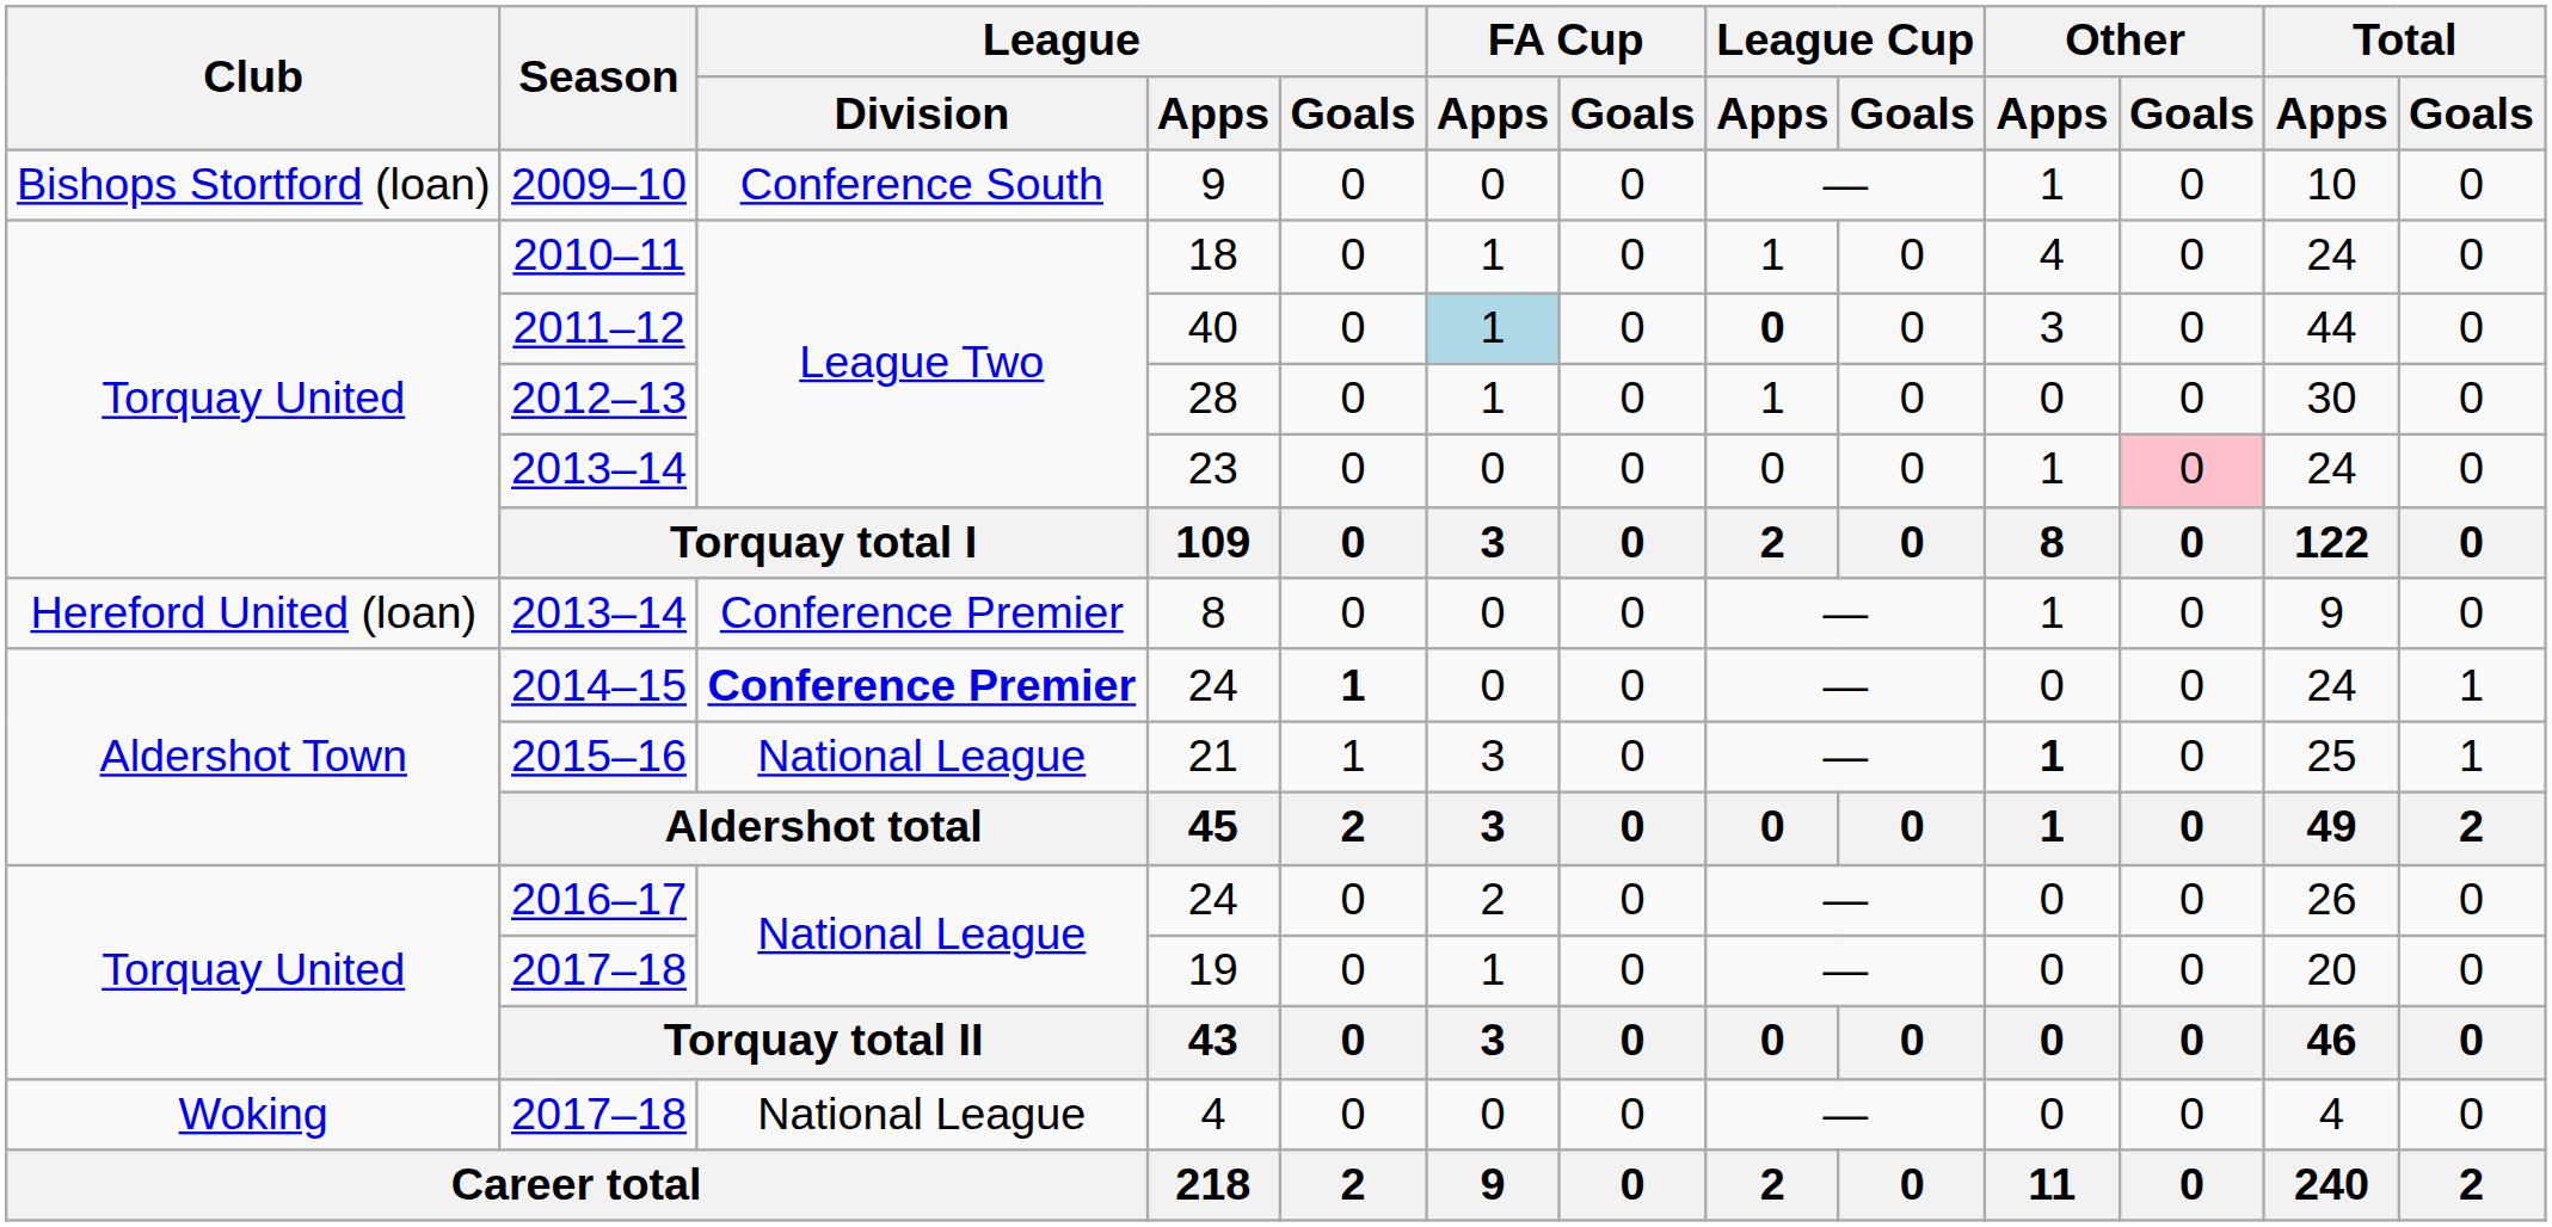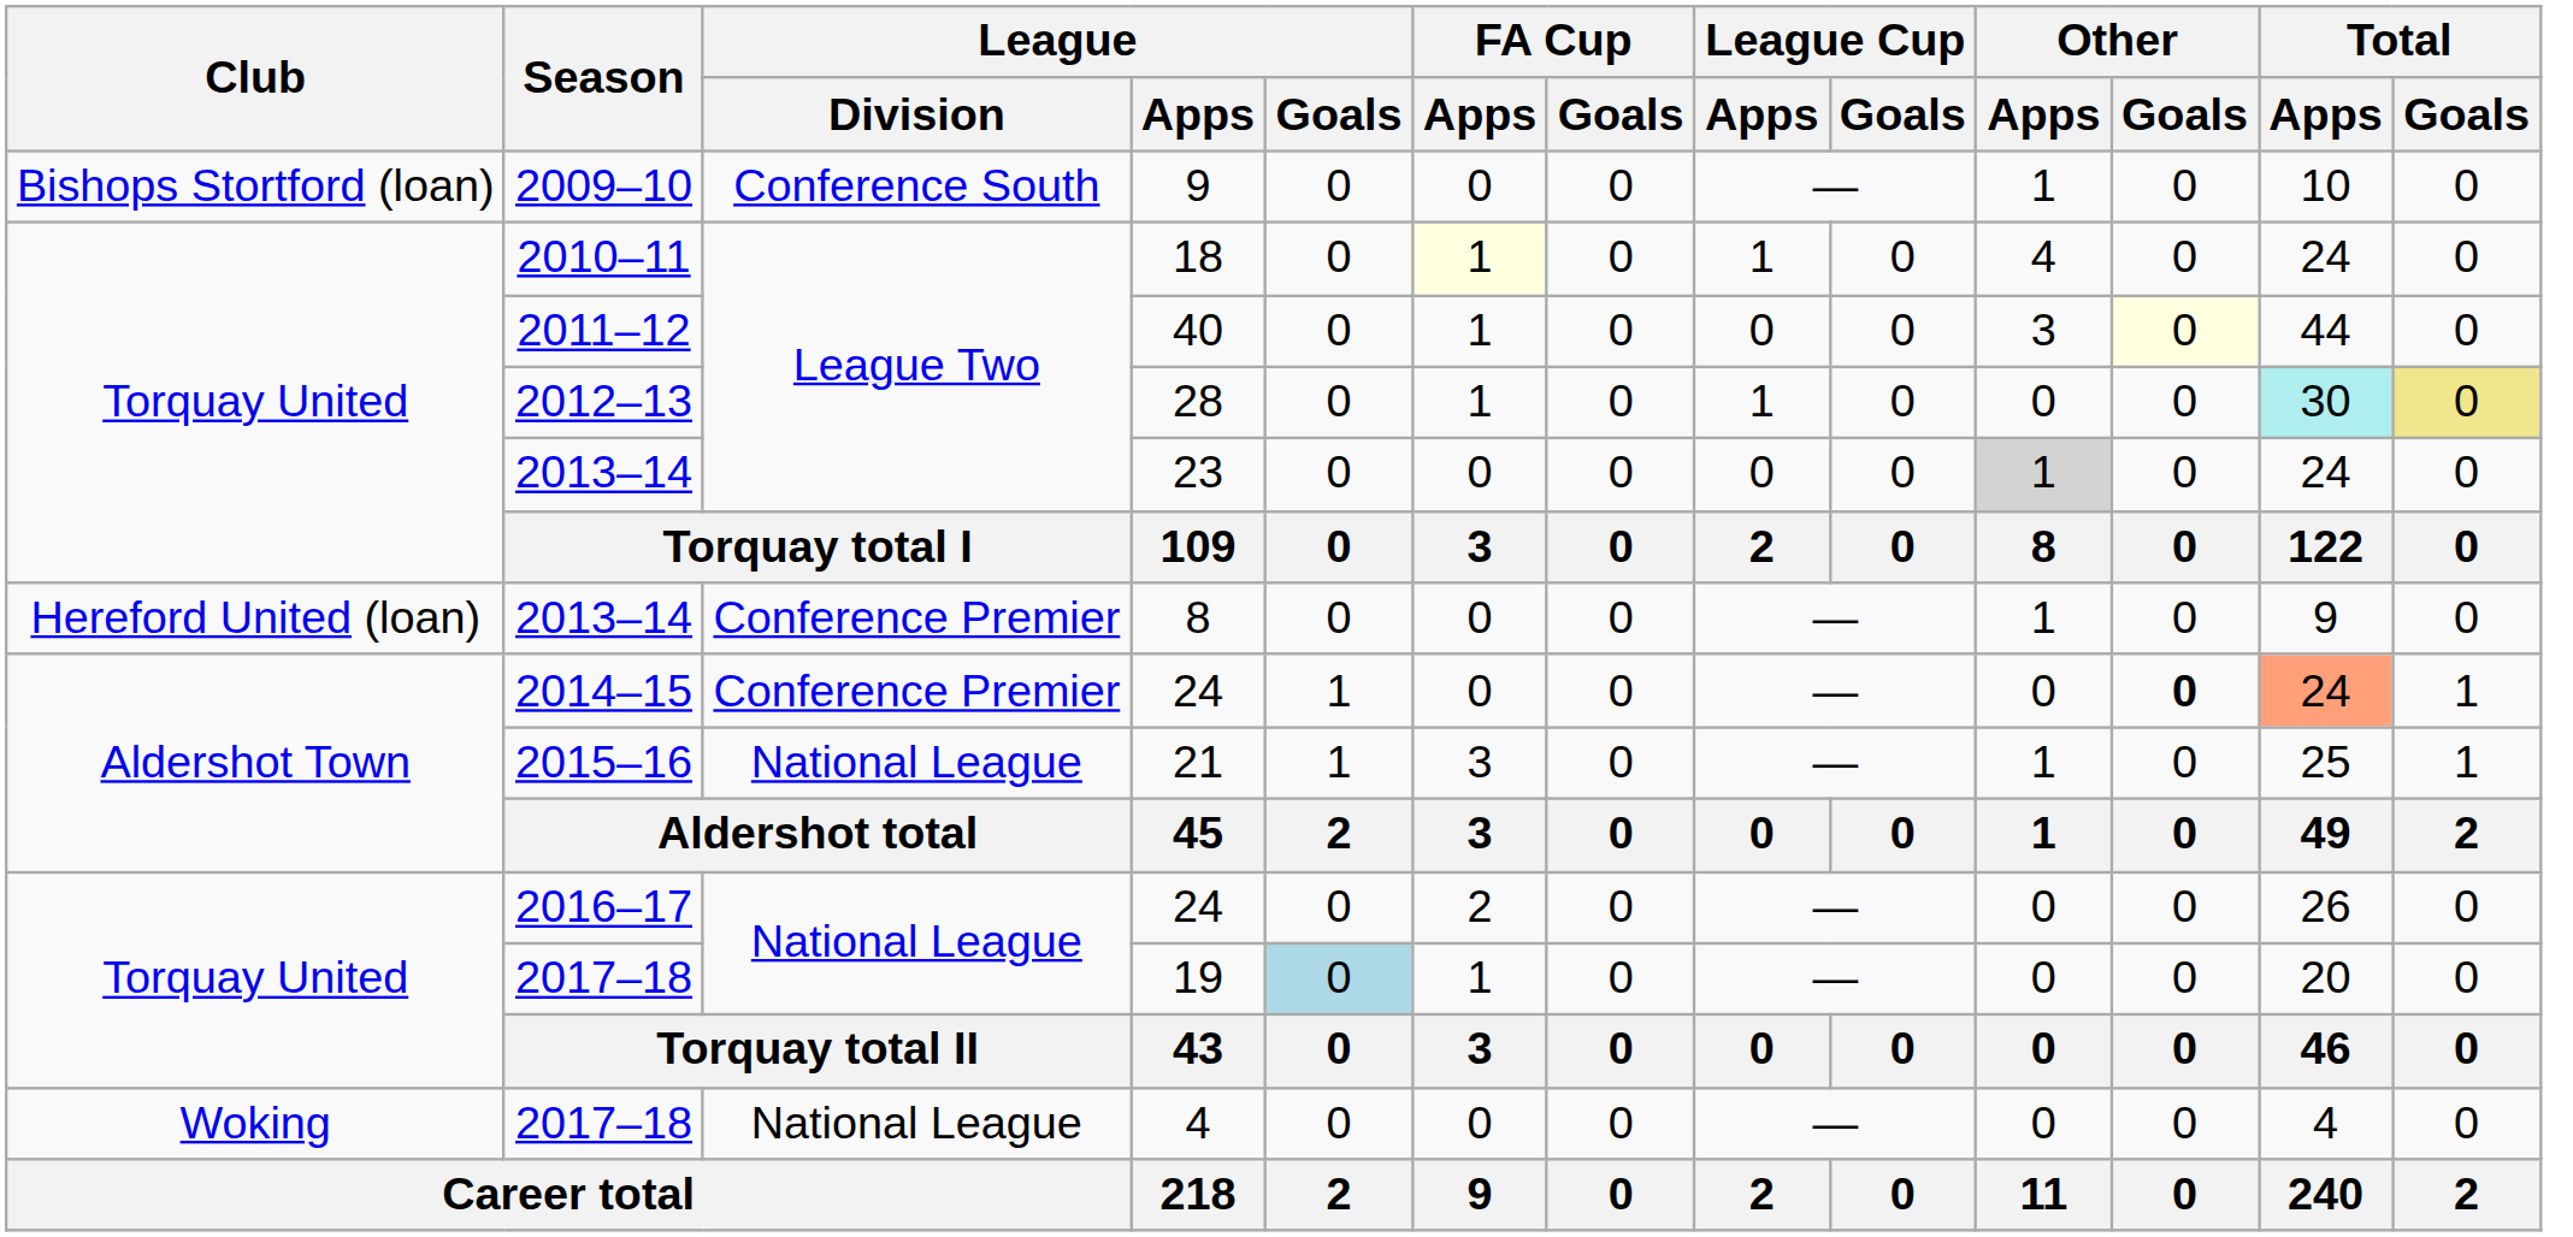18 | FA Cup / Apps: no background -> lightyellow background
40 | FA Cup / Apps: lightblue background -> no background
40 | League Cup / Apps: bold -> normal
40 | Other / Goals: no background -> lightyellow background
28 | Total / Apps: no background -> paleturquoise background
28 | Total / Goals: no background -> khaki background
23 | Other / Apps: no background -> lightgrey background
23 | Other / Goals: pink background -> no background
2014–15 / 24 | League / Division: bold -> normal
2014–15 / 24 | League / Goals: bold -> normal
2014–15 / 24 | Other / Goals: normal -> bold
2014–15 / 24 | Total / Apps: no background -> lightsalmon background
21 | Other / Apps: bold -> normal
19 | League / Goals: no background -> lightblue background
